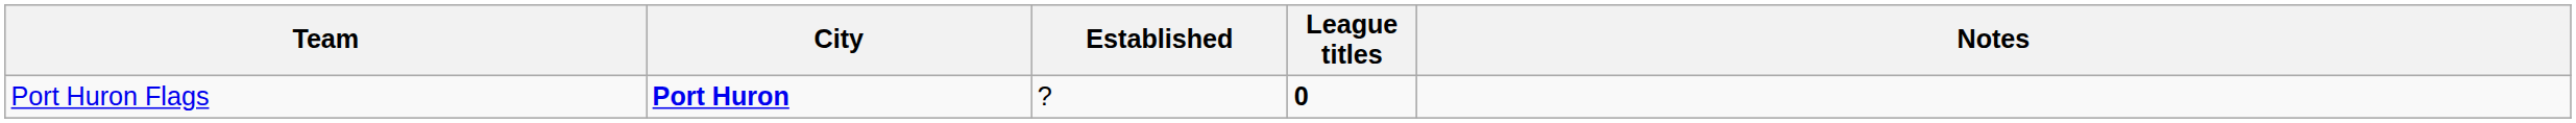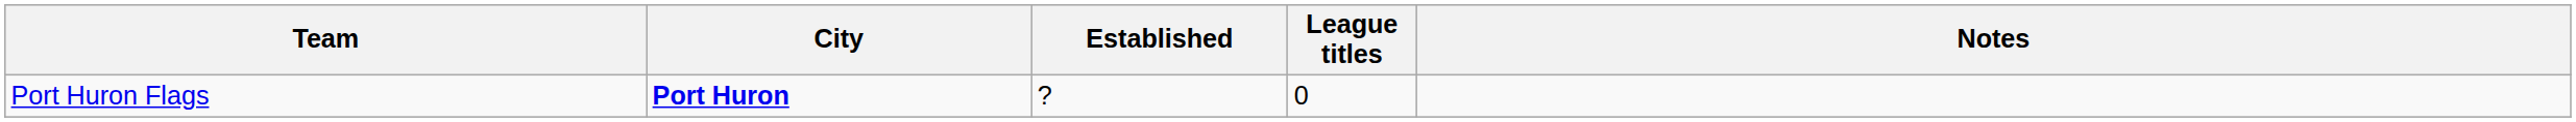Port Huron Flags | League titles: bold -> normal
